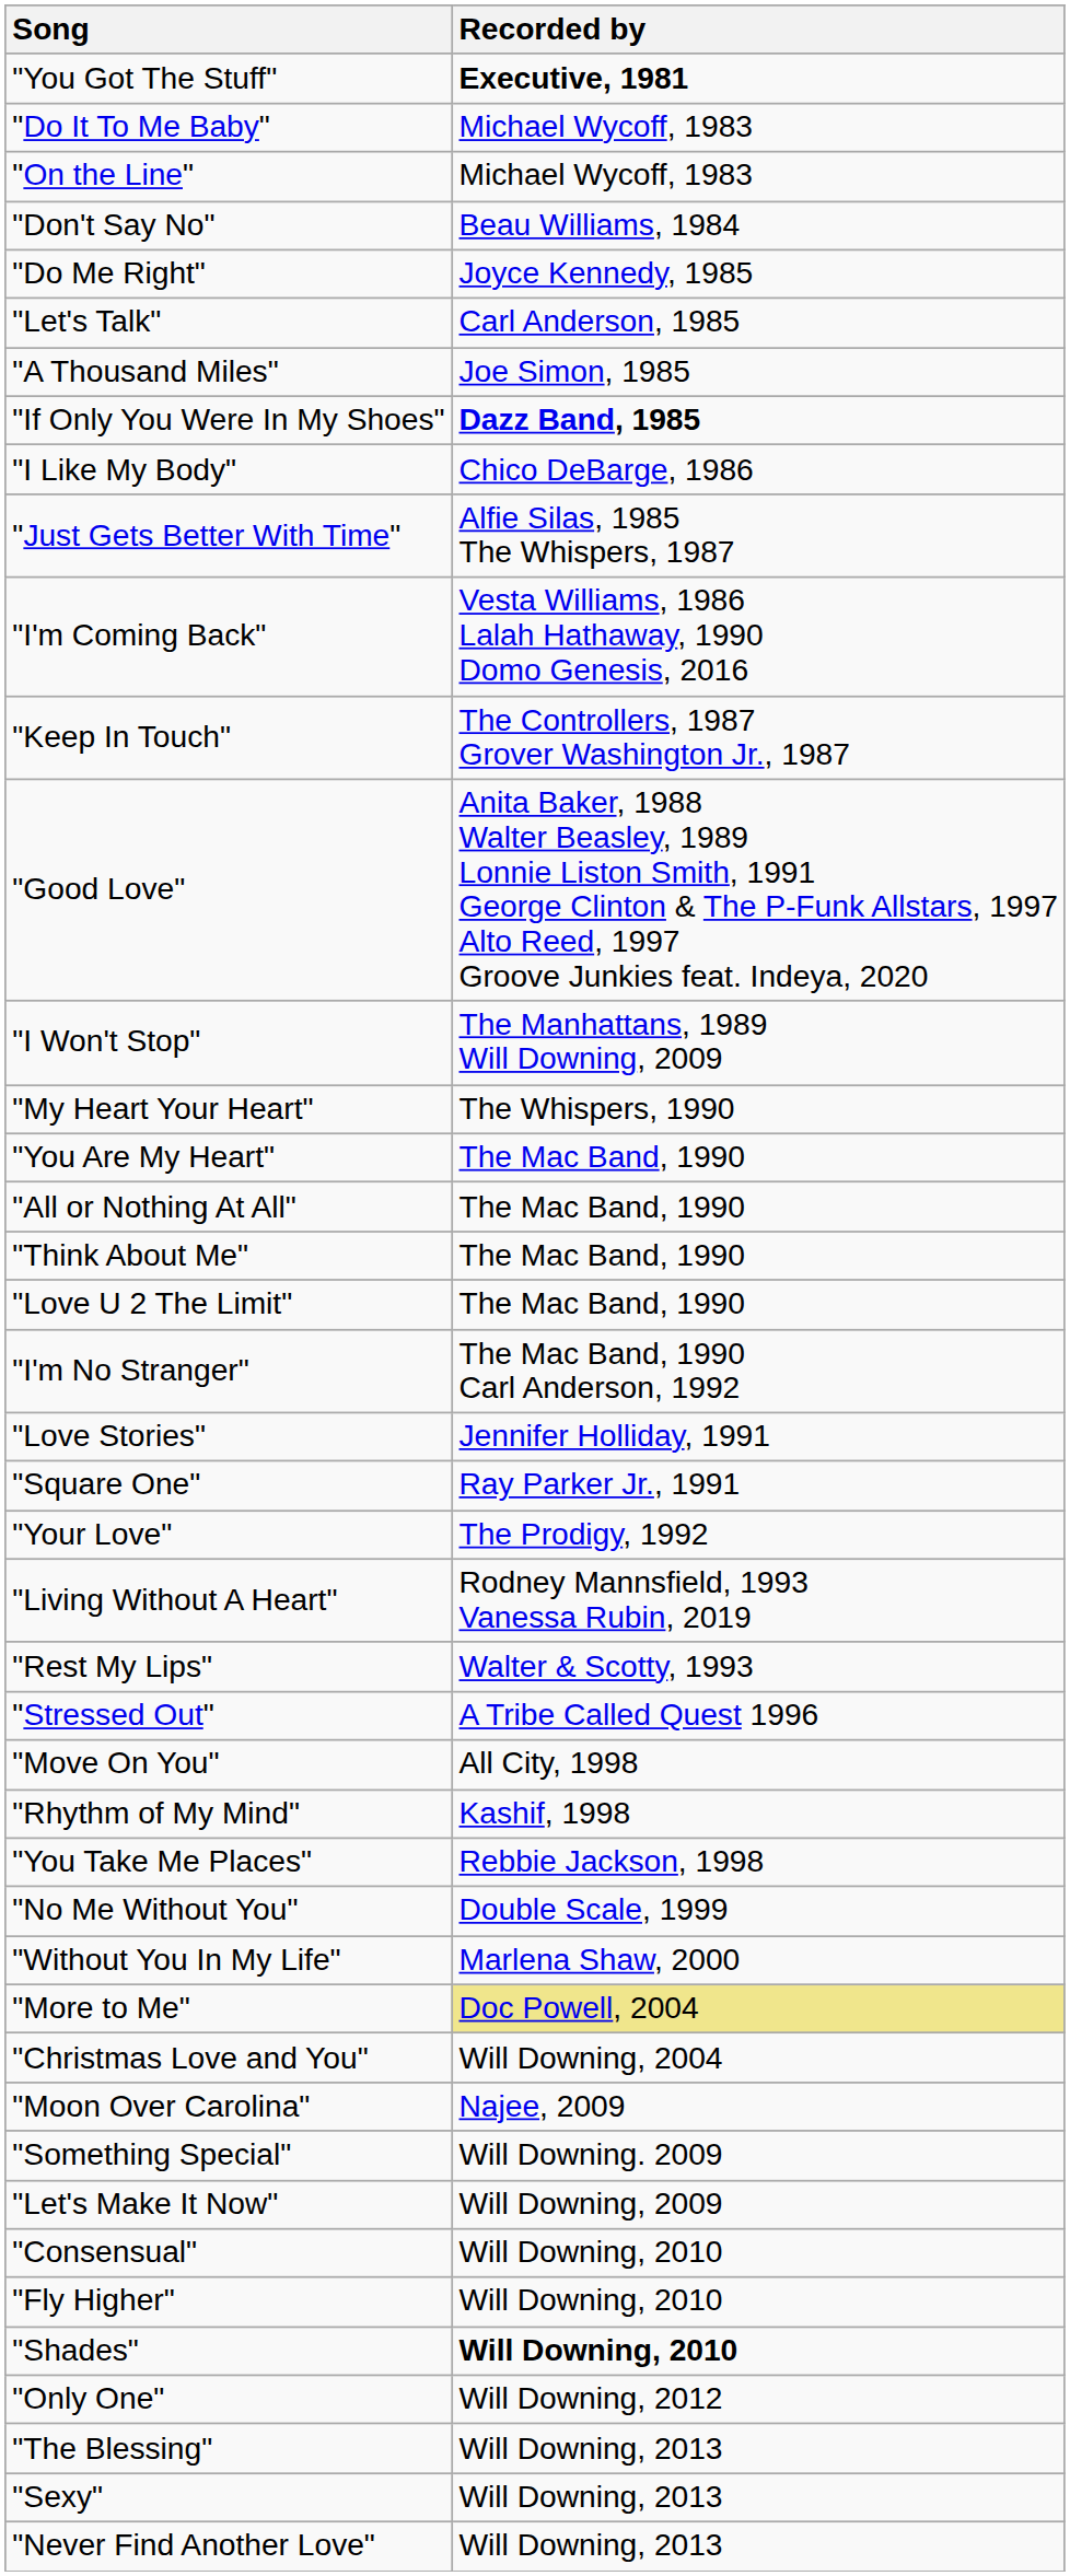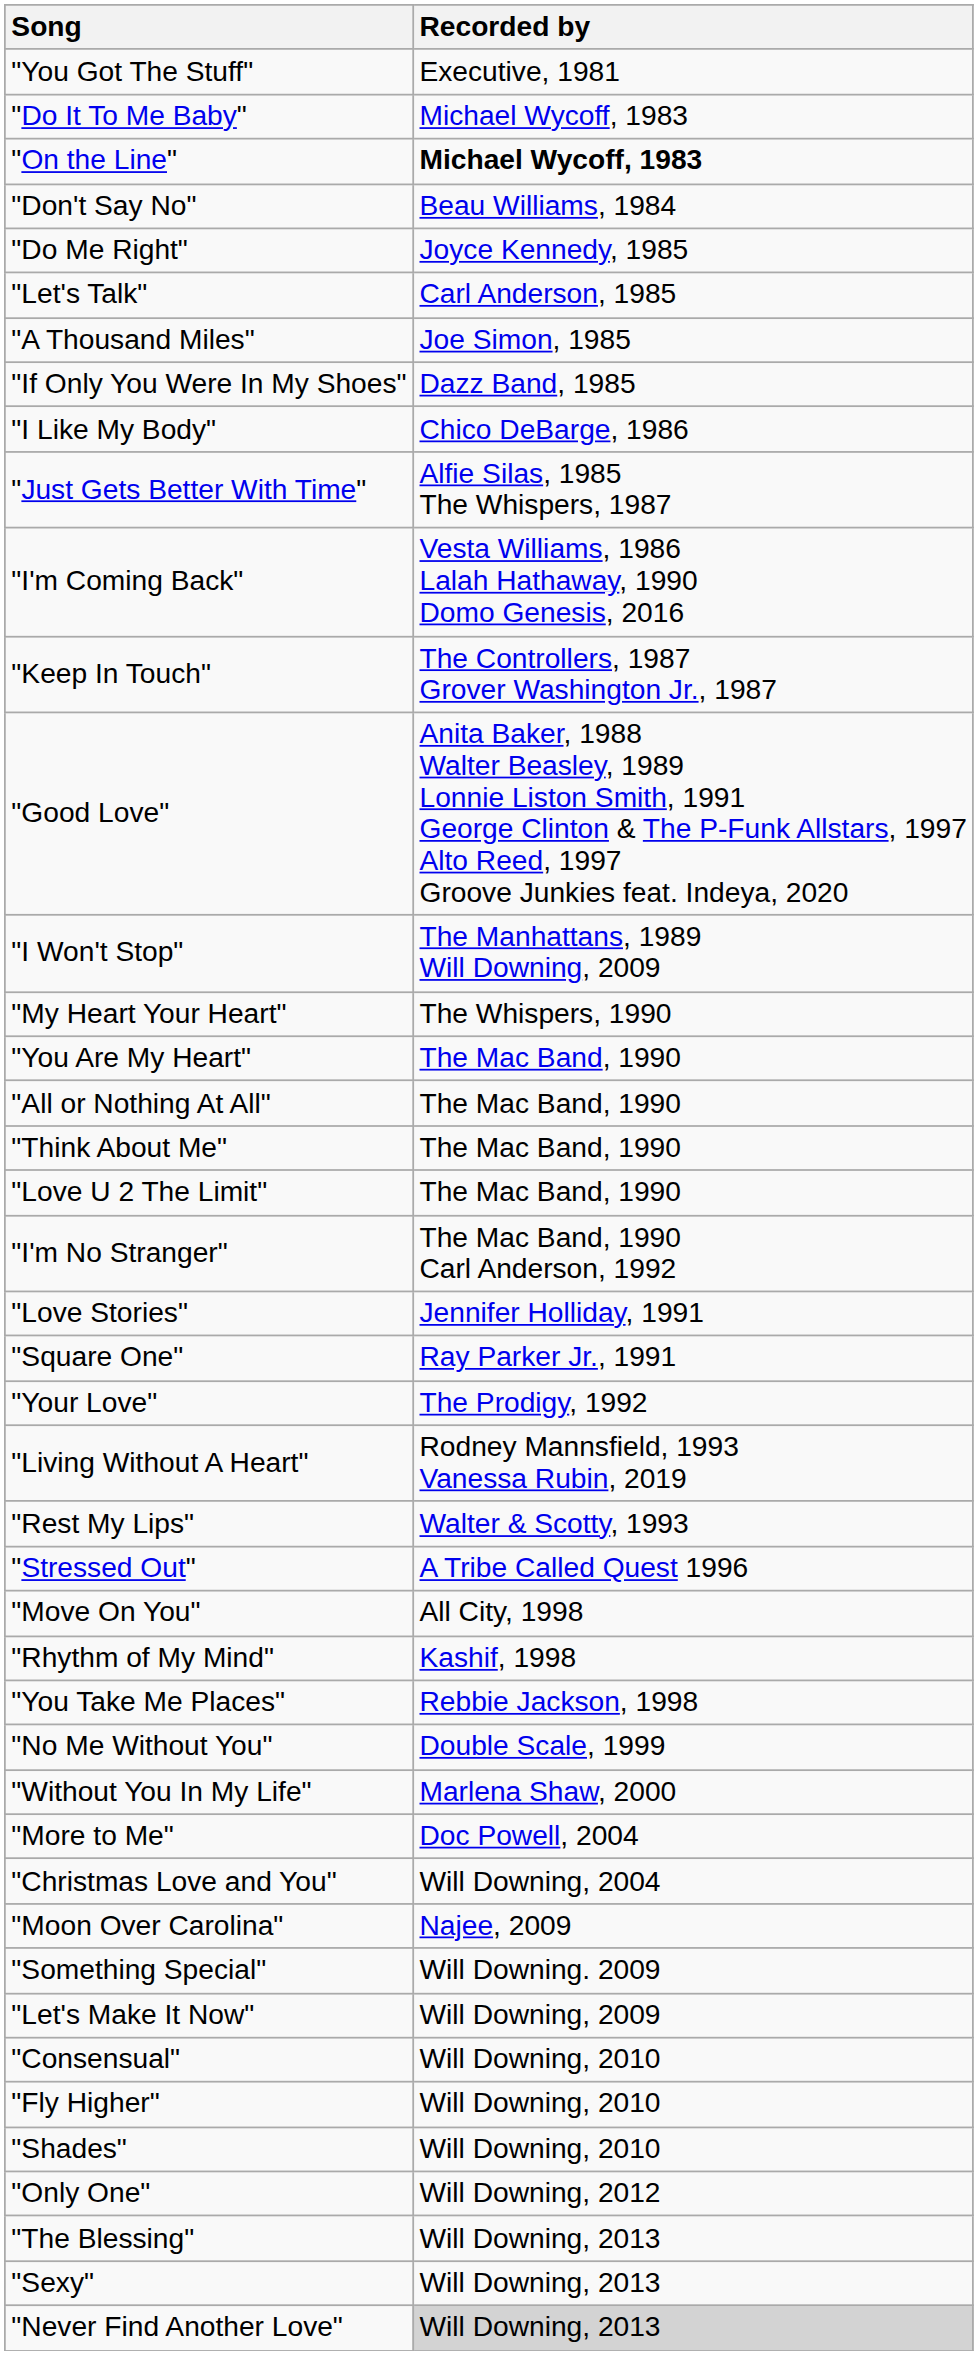"You Got The Stuff" | Recorded by: bold -> normal
"On the Line" | Recorded by: normal -> bold
"If Only You Were In My Shoes" | Recorded by: bold -> normal
"More to Me" | Recorded by: khaki background -> no background
"Shades" | Recorded by: bold -> normal
"Never Find Another Love" | Recorded by: no background -> lightgrey background
